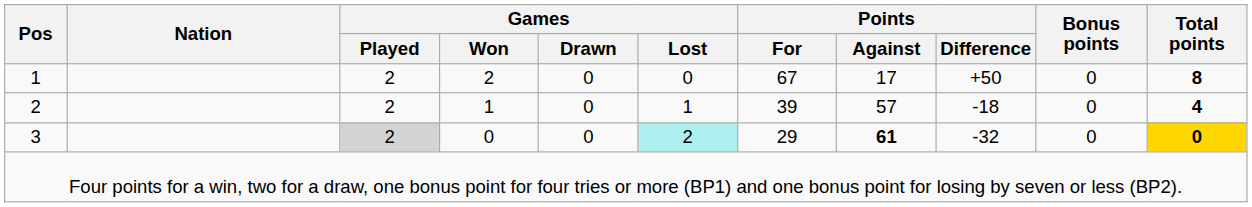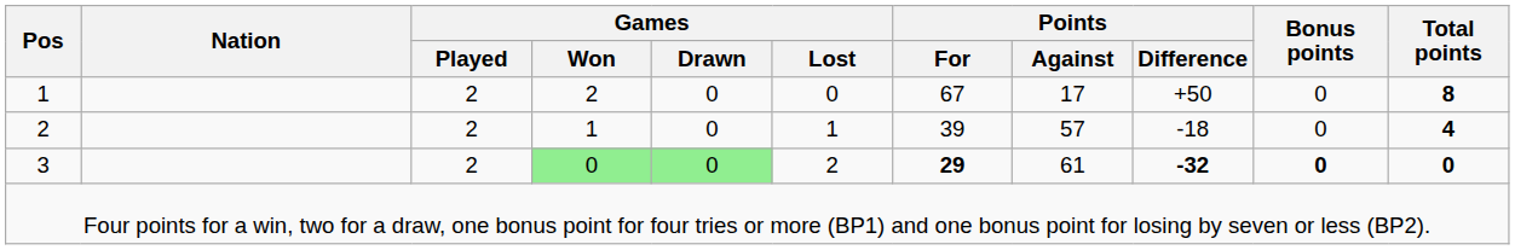3 | Games / Played: lightgrey background -> no background
3 | Games / Won: no background -> lightgreen background
3 | Games / Drawn: no background -> lightgreen background
3 | Games / Lost: paleturquoise background -> no background
3 | Points / For: normal -> bold
3 | Points / Against: bold -> normal
3 | Points / Difference: normal -> bold
3 | Bonus points: normal -> bold
3 | Total points: gold background -> no background
